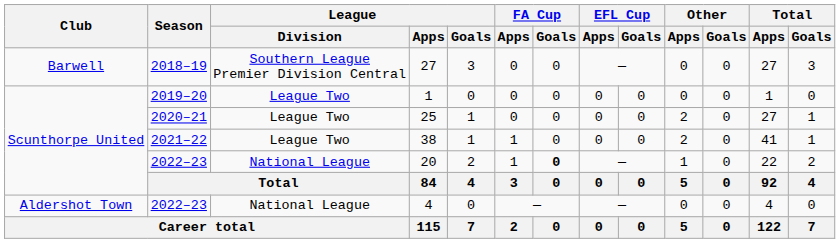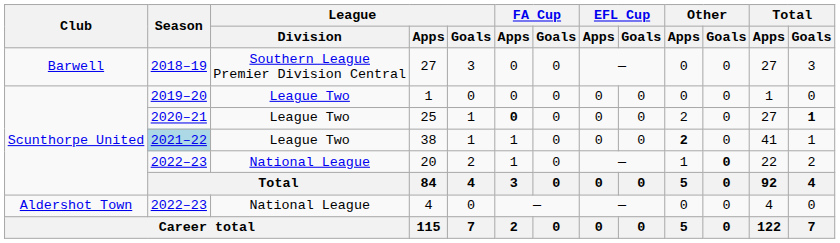25 | FA Cup / Apps: normal -> bold
25 | Total / Goals: normal -> bold
38 | Season: no background -> lightblue background
38 | Other / Apps: normal -> bold
20 | FA Cup / Goals: bold -> normal
20 | Other / Goals: normal -> bold
